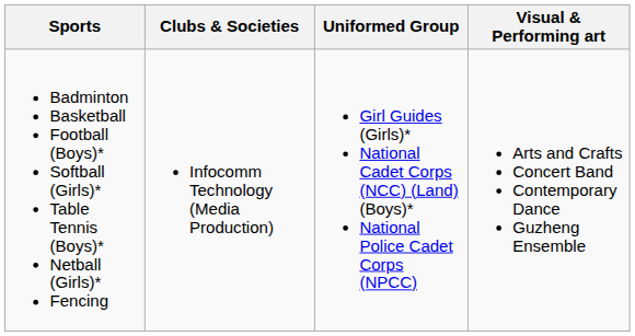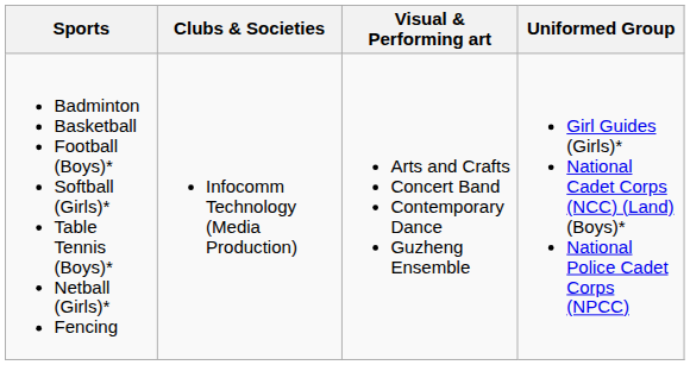columns swapped: Visual & Performing art <-> Uniformed Group
